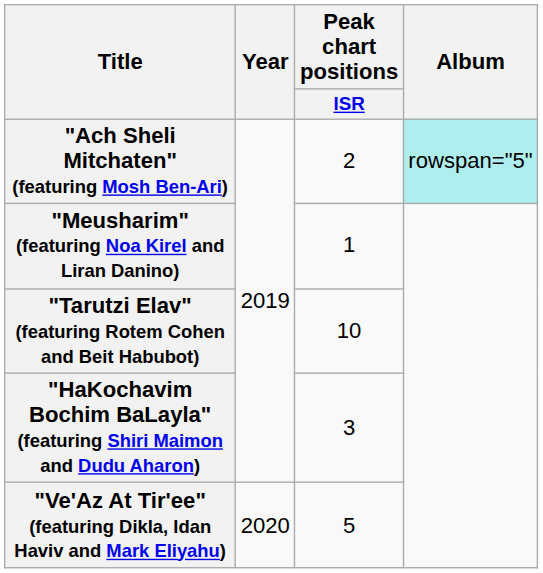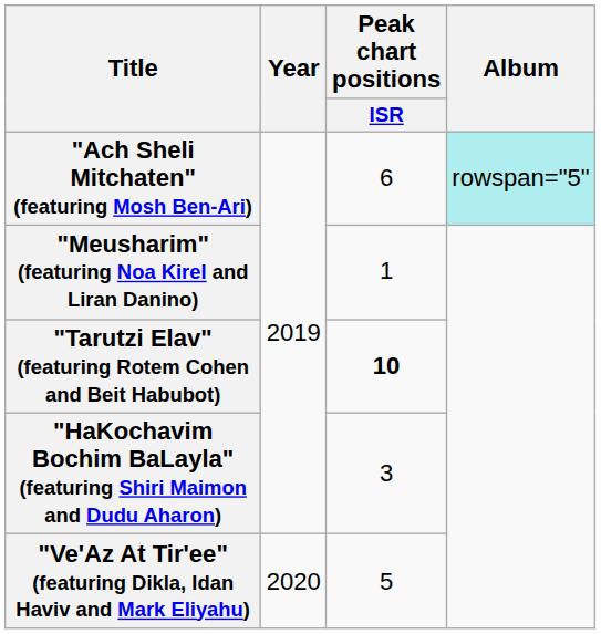"Ach Sheli Mitchaten" (featuring Mosh Ben-Ari) | Peak chart positions / ISR: 2 -> 6
"Tarutzi Elav" (featuring Rotem Cohen and Beit Habubot) | Peak chart positions / ISR: normal -> bold
